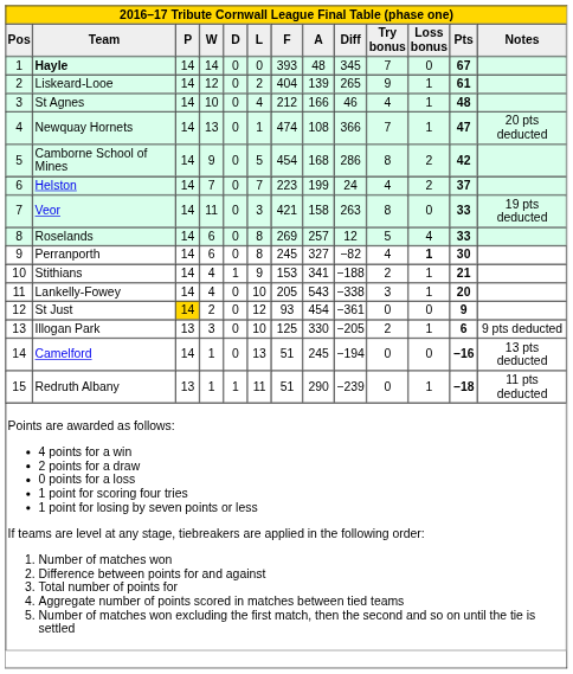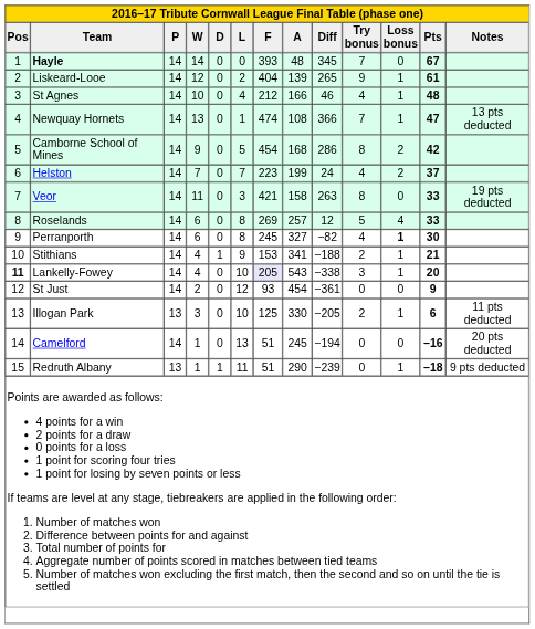Newquay Hornets | column 13: 20 pts deducted -> 13 pts deducted
Lankelly-Fowey | column 1: normal -> bold
Lankelly-Fowey | 2016–17 Tribute Cornwall League Final Table (phase one) / F: no background -> lavender background
St Just | 2016–17 Tribute Cornwall League Final Table (phase one) / P: gold background -> no background
Illogan Park | column 13: 9 pts deducted -> 11 pts deducted
Camelford | column 13: 13 pts deducted -> 20 pts deducted
Redruth Albany | column 13: 11 pts deducted -> 9 pts deducted
